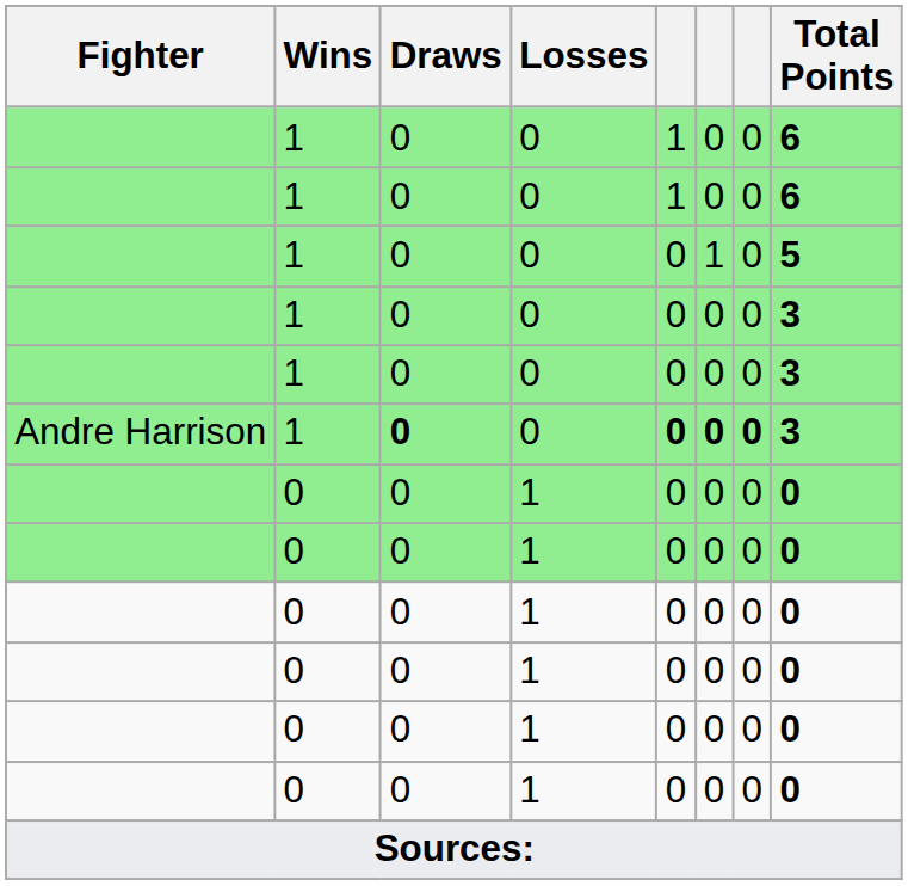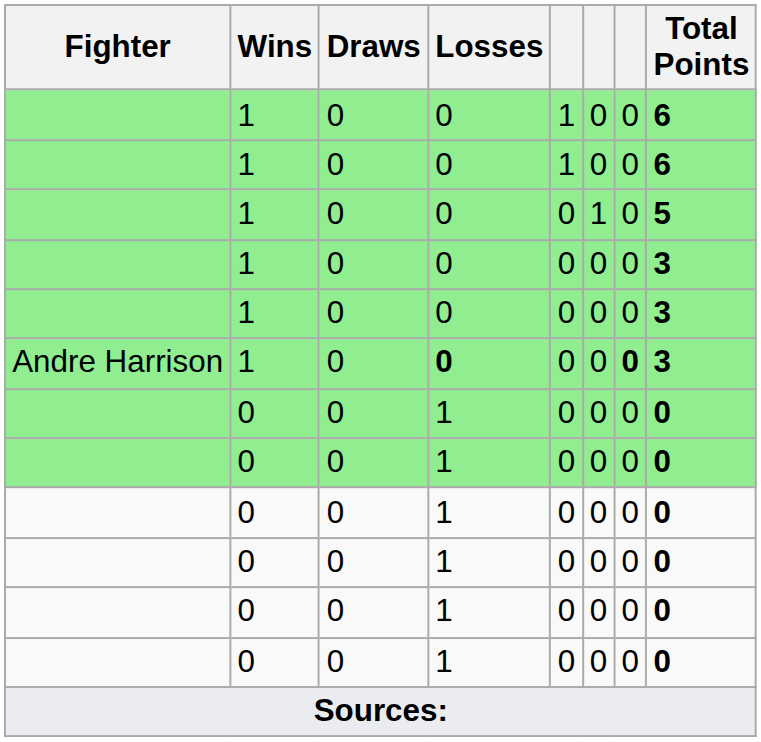Andre Harrison | Draws: bold -> normal
Andre Harrison | Losses: normal -> bold
Andre Harrison | column 5: bold -> normal
Andre Harrison | column 6: bold -> normal
